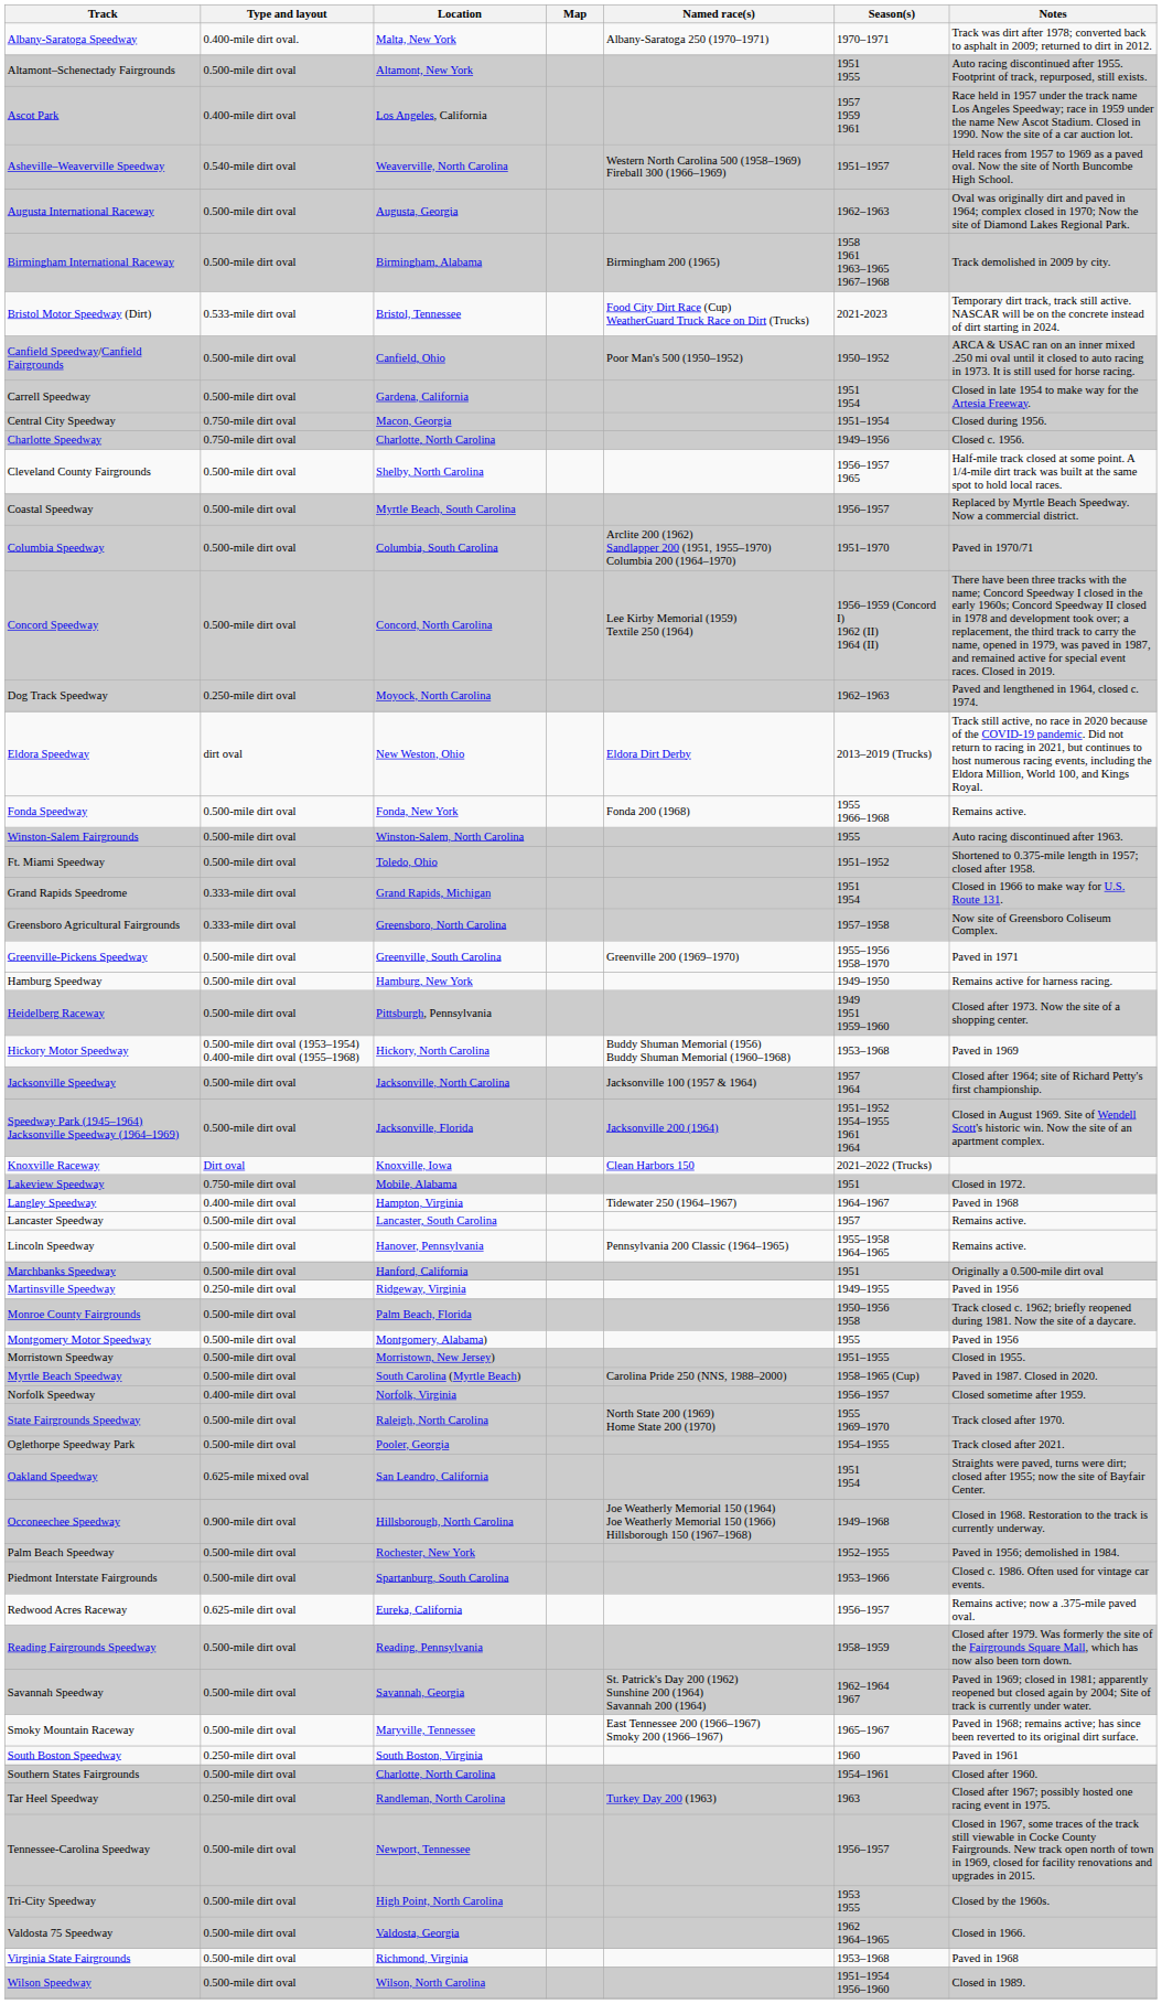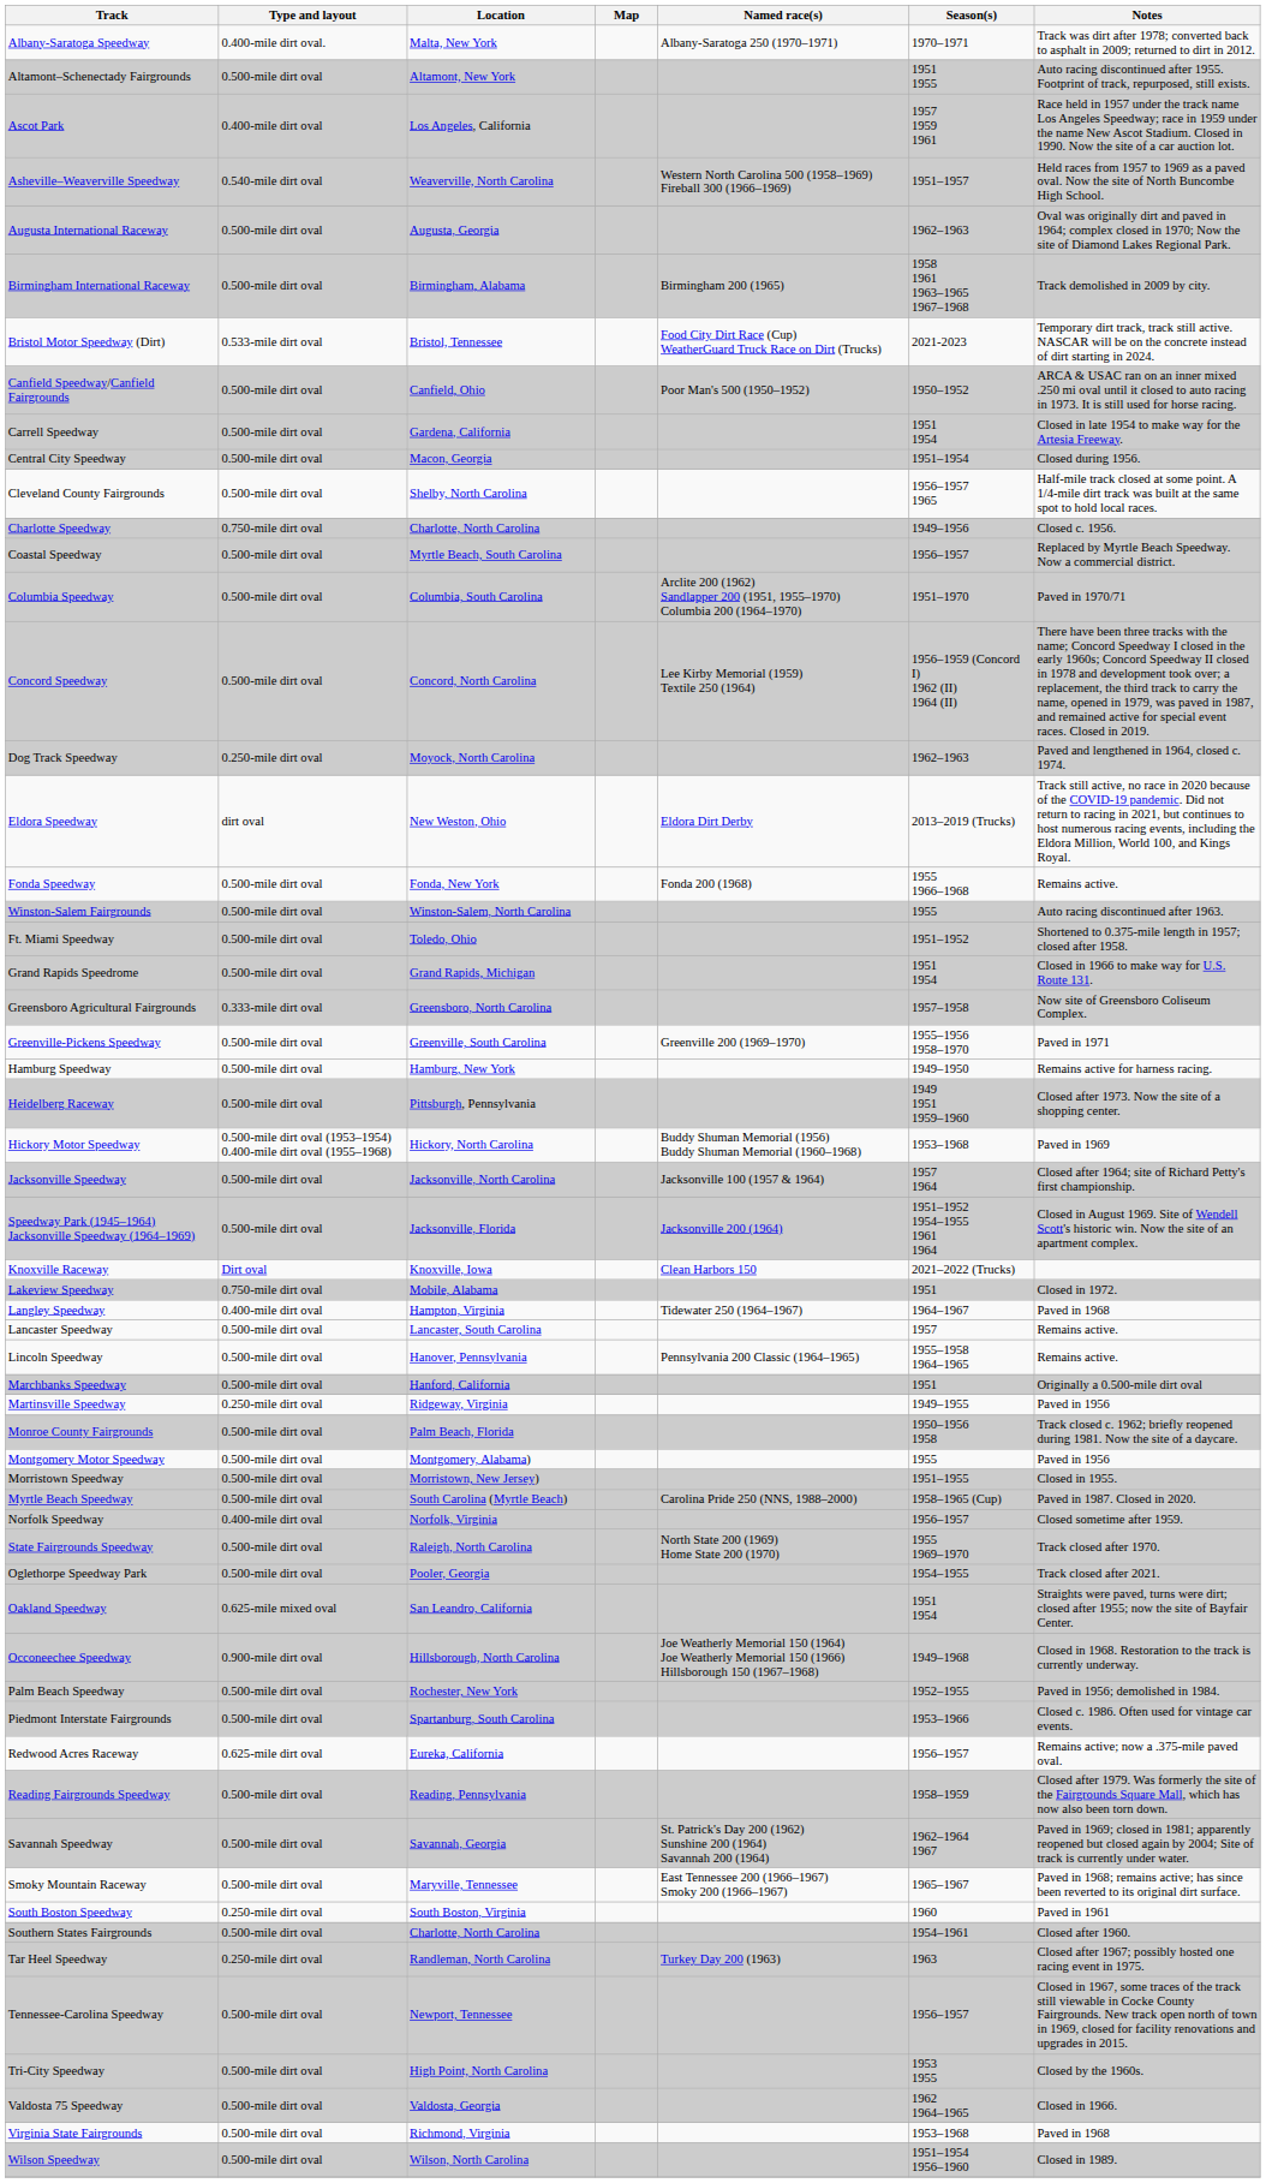Central City Speedway | Type and layout: 0.750-mile dirt oval -> 0.500-mile dirt oval
rows swapped: Charlotte Speedway <-> Cleveland County Fairgrounds
Grand Rapids Speedrome | Type and layout: 0.333-mile dirt oval -> 0.500-mile dirt oval
